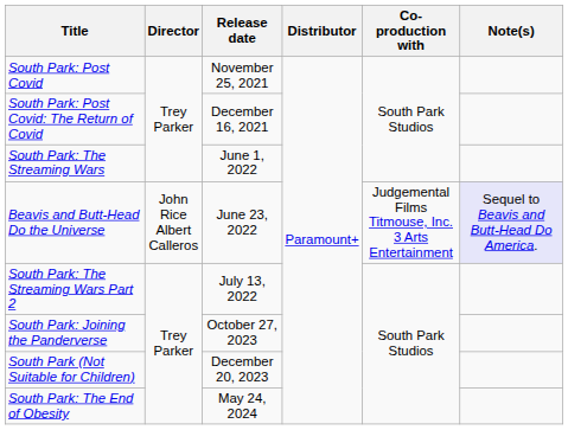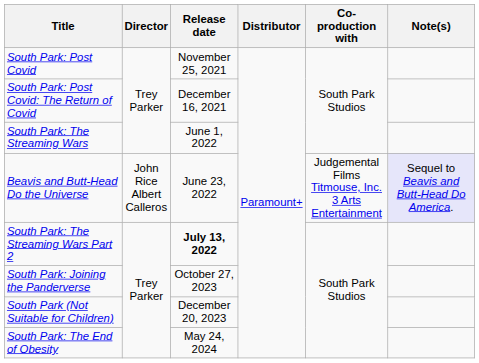South Park: The Streaming Wars Part 2 | Release date: normal -> bold
